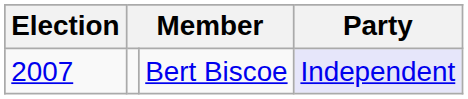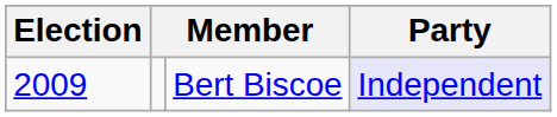Bert Biscoe | Election: 2007 -> 2009
